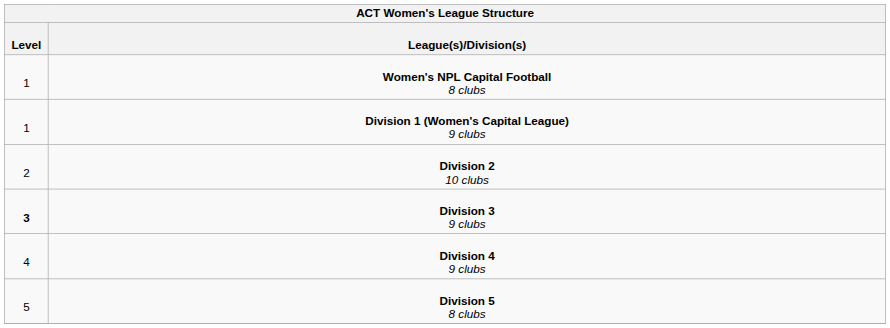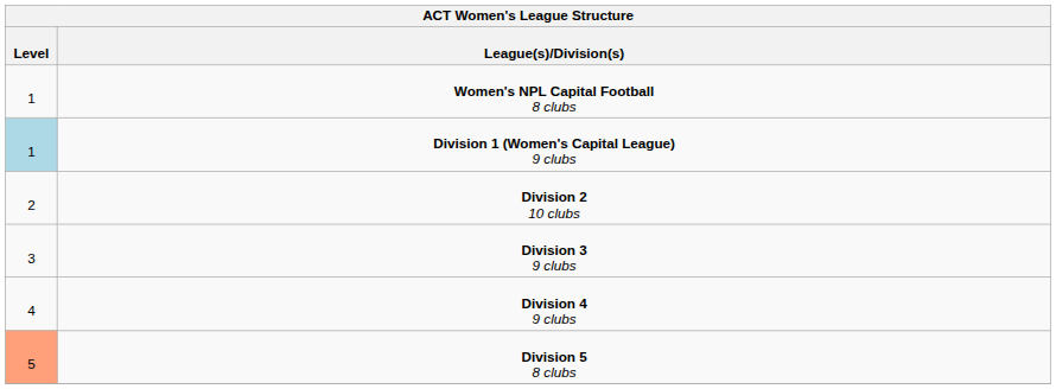Division 1 (Women's Capital League) 9 clubs | ACT Women's League Structure / Level: no background -> lightblue background
Division 3 9 clubs | ACT Women's League Structure / Level: bold -> normal
Division 5 8 clubs | ACT Women's League Structure / Level: no background -> lightsalmon background
